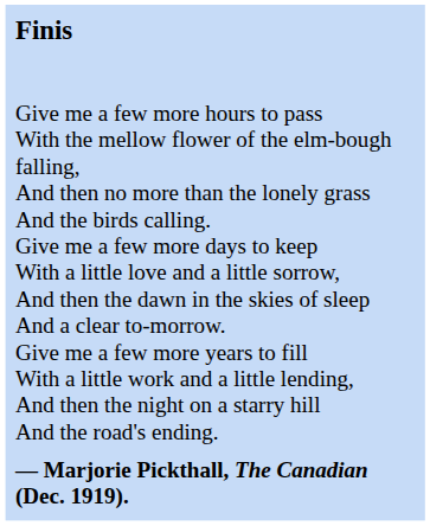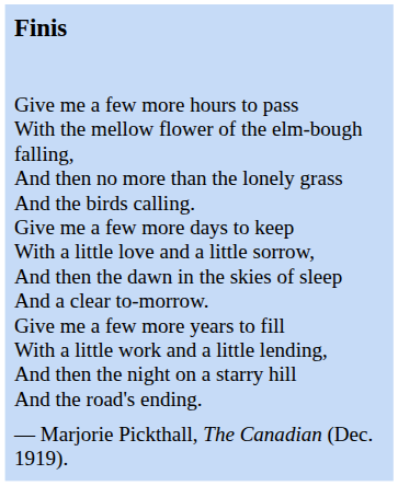row 2 | column 1: bold -> normal
